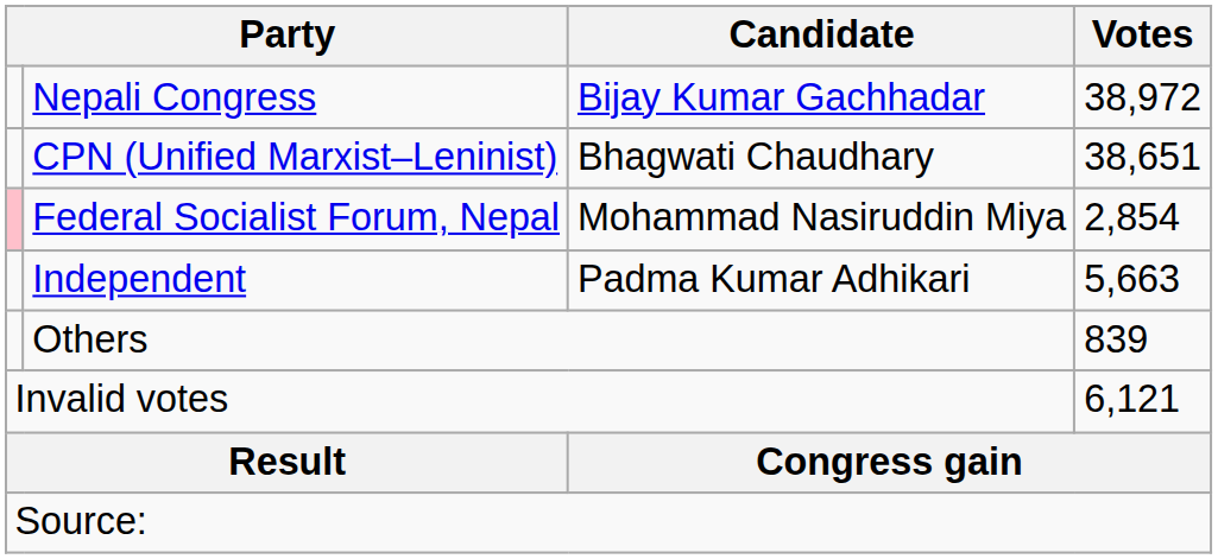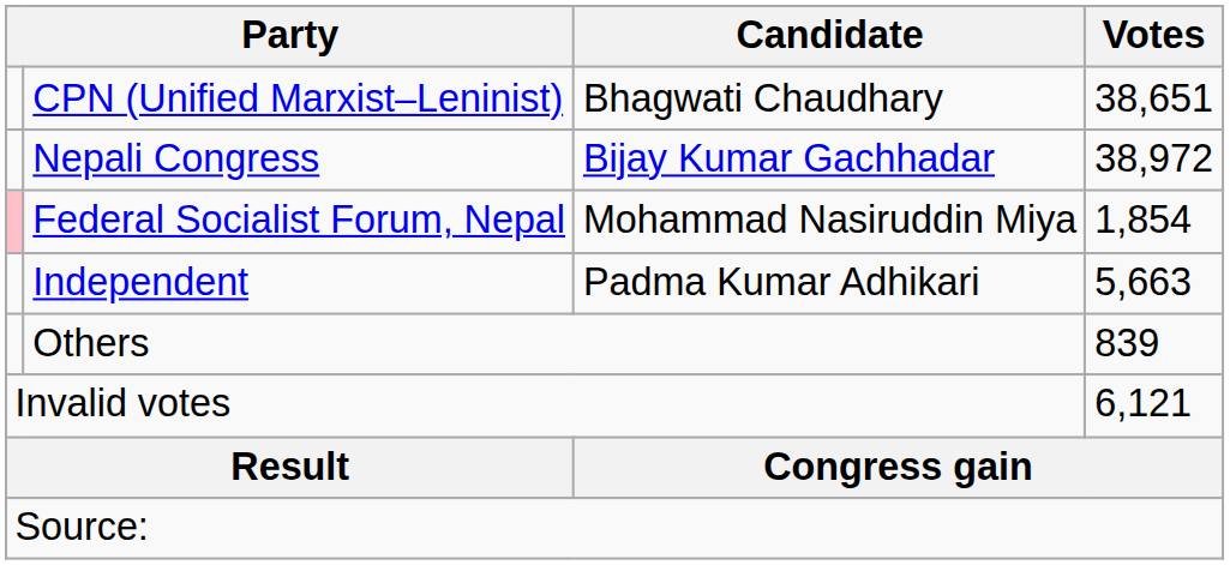rows swapped: Nepali Congress <-> CPN (Unified Marxist–Leninist)
Federal Socialist Forum, Nepal | Votes: 2,854 -> 1,854
